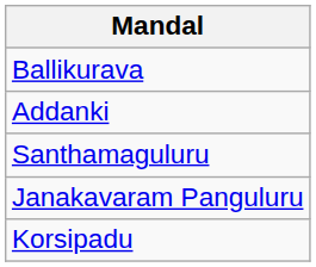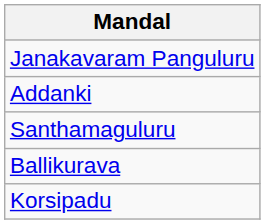row 2 | column 1: Ballikurava -> Janakavaram Panguluru
row 5 | column 1: Janakavaram Panguluru -> Ballikurava
